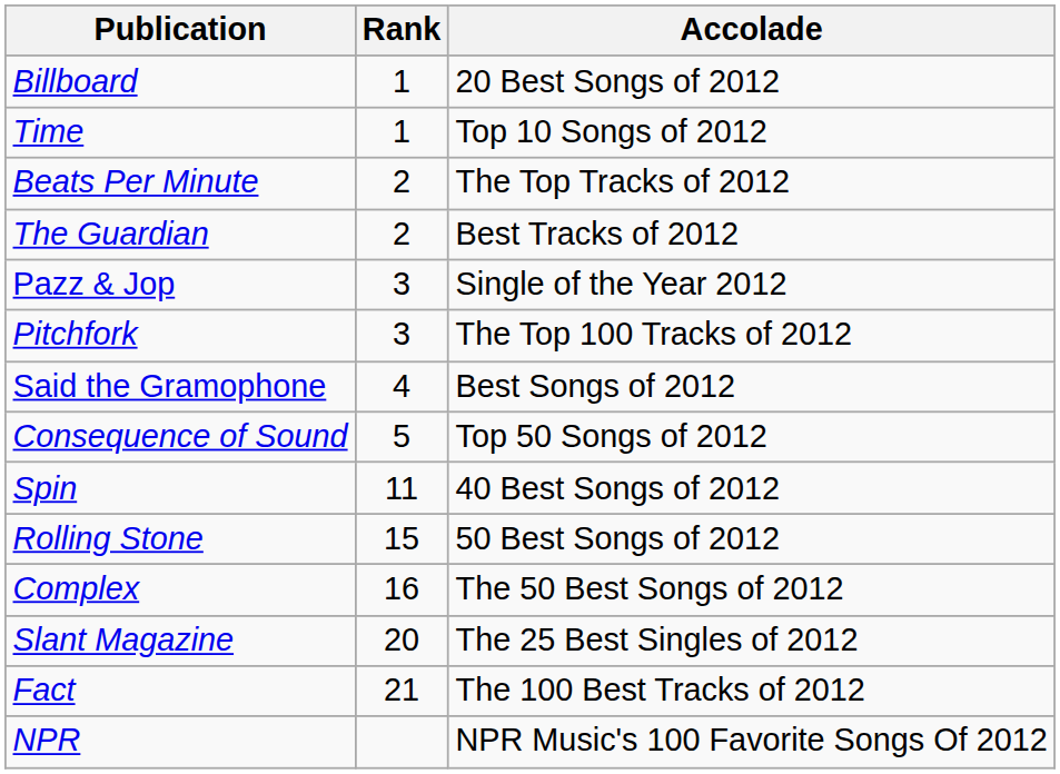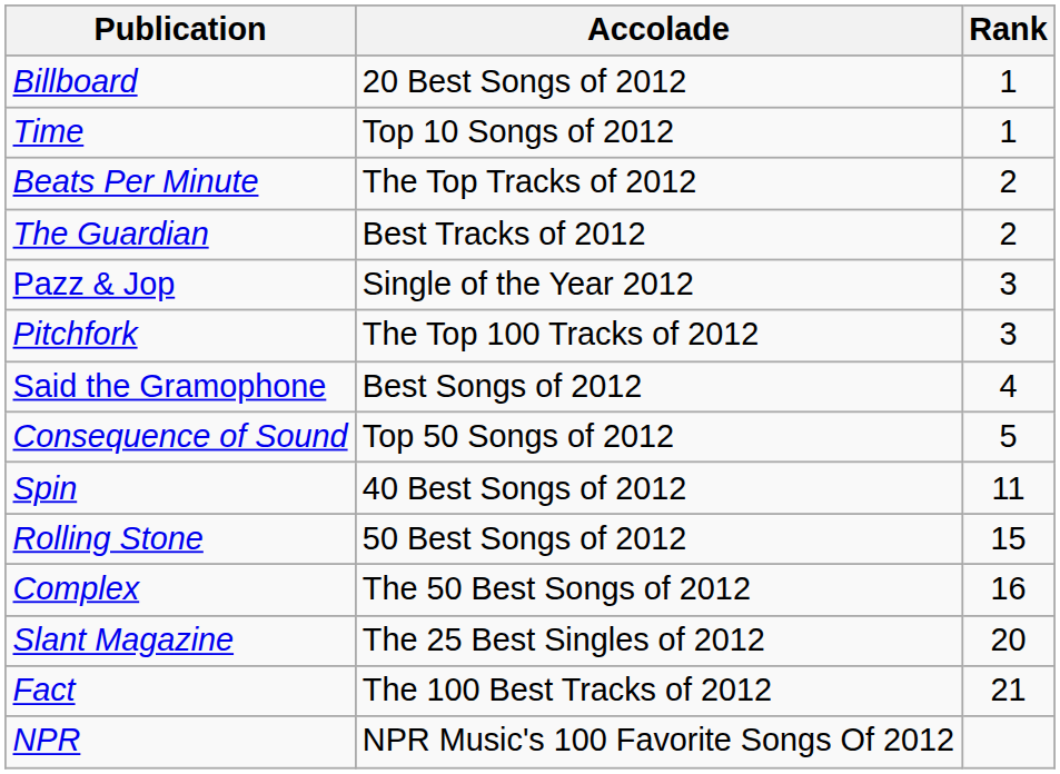columns swapped: Accolade <-> Rank
